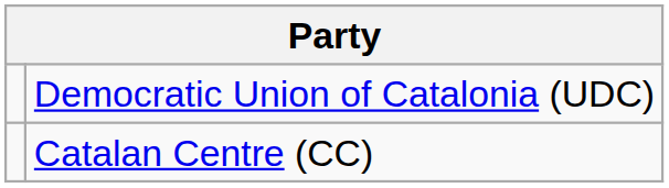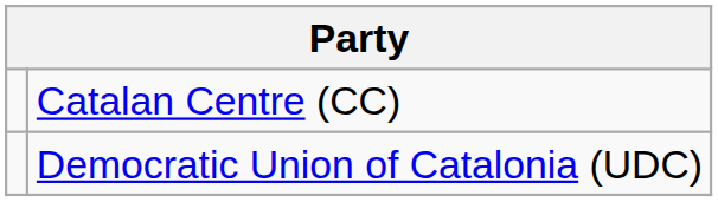rows swapped: Democratic Union of Catalonia (UDC) <-> Catalan Centre (CC)
